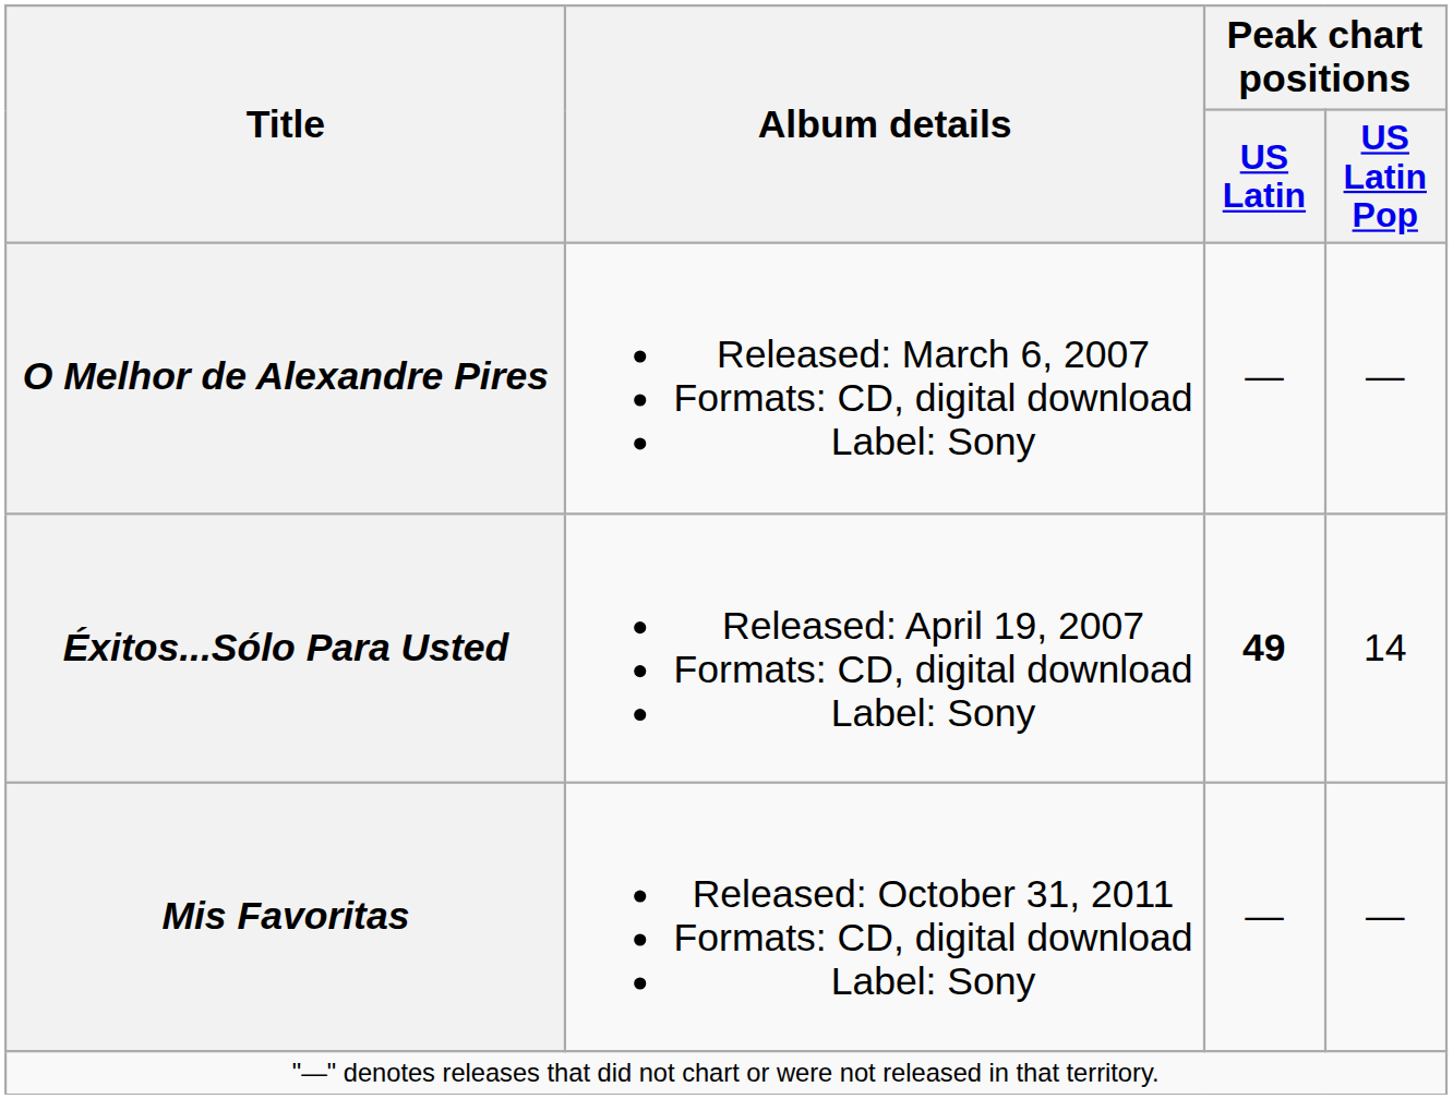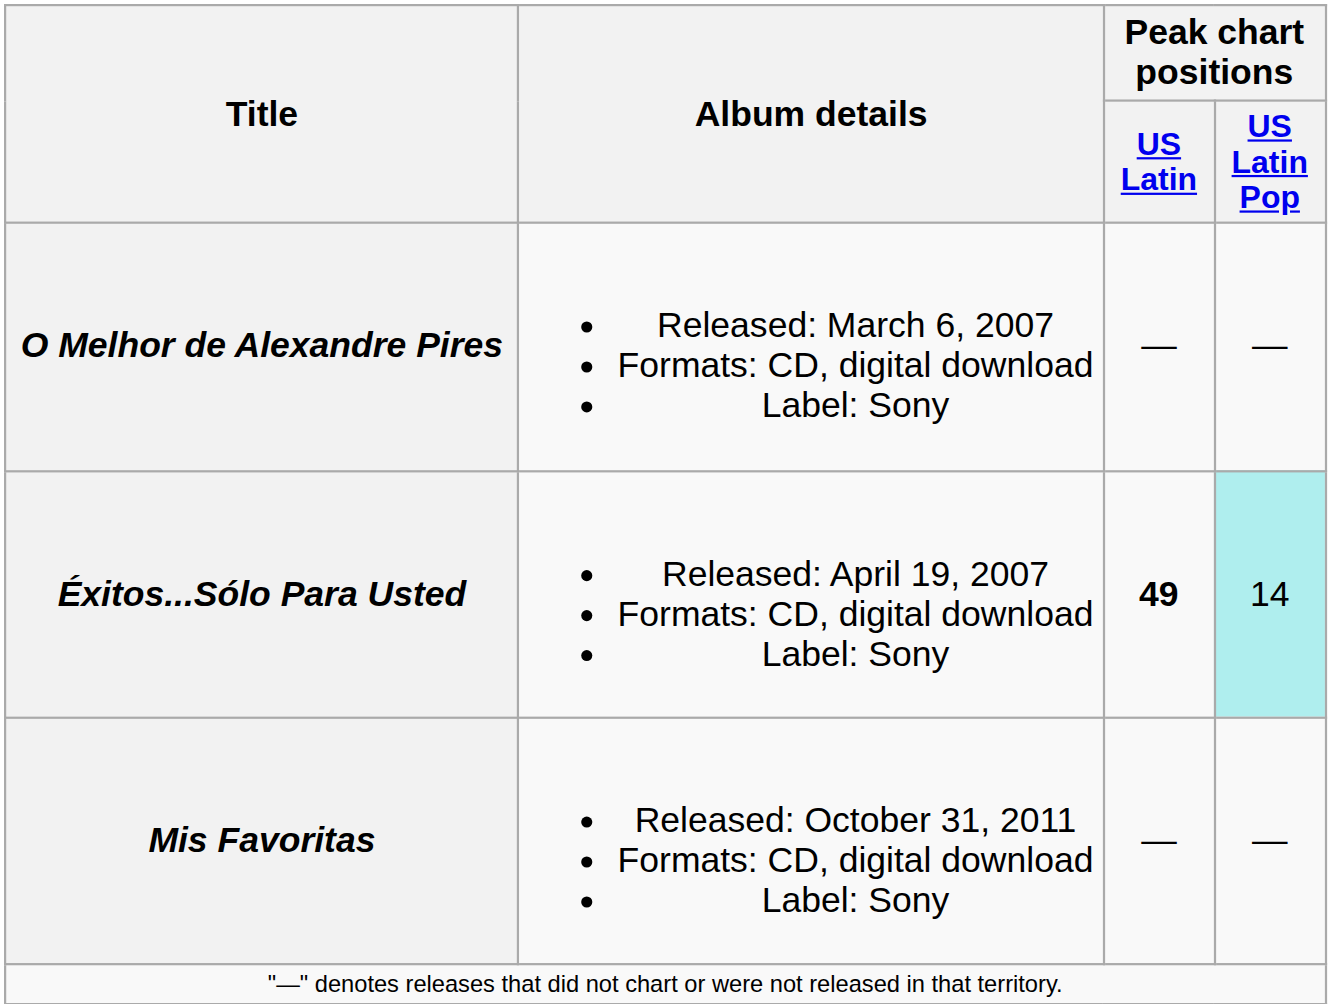Éxitos...Sólo Para Usted | Peak chart positions / US Latin Pop: no background -> paleturquoise background
